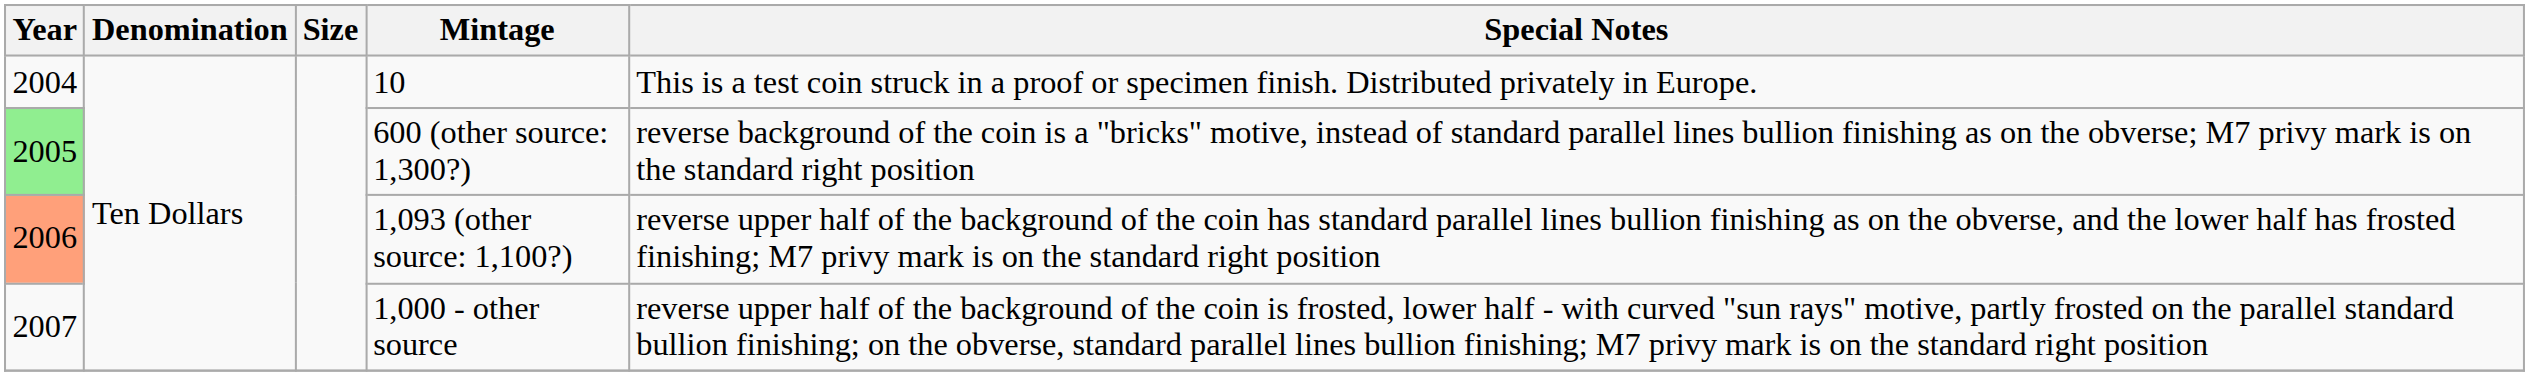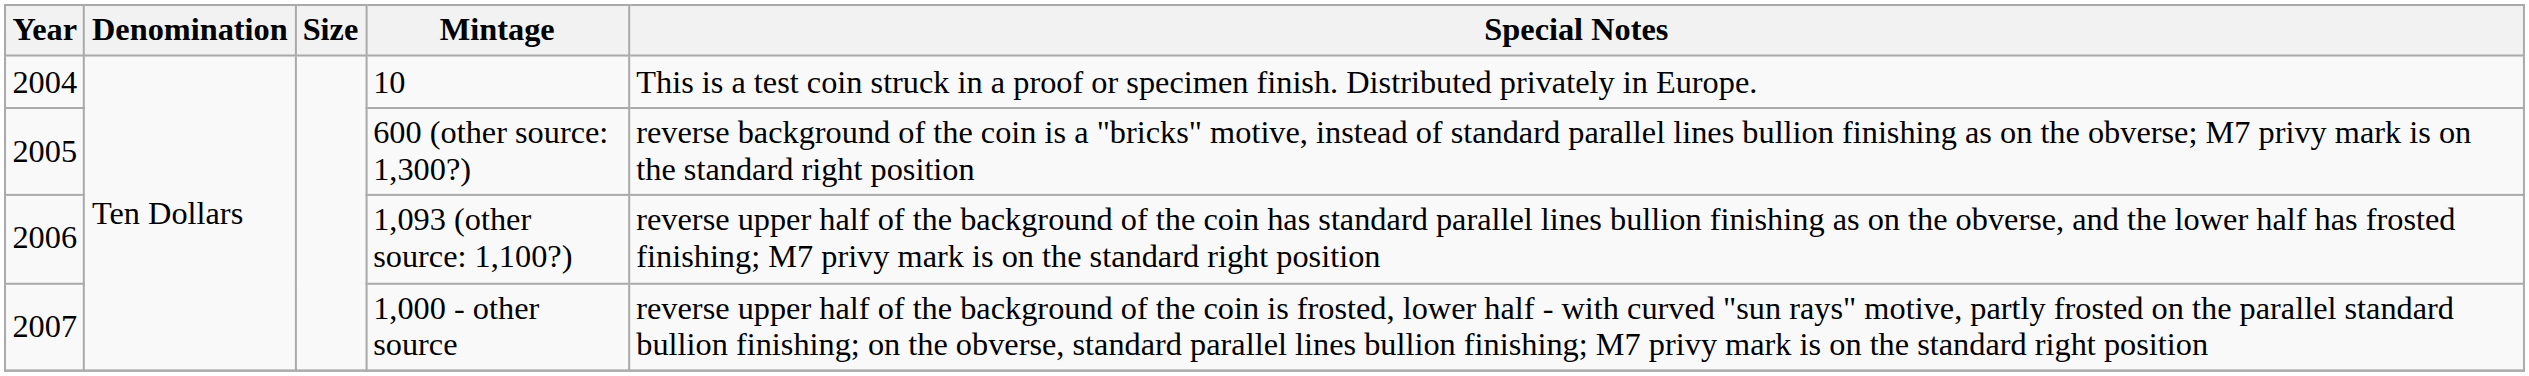600 (other source: 1,300?) | Year: lightgreen background -> no background
1,093 (other source: 1,100?) | Year: lightsalmon background -> no background
